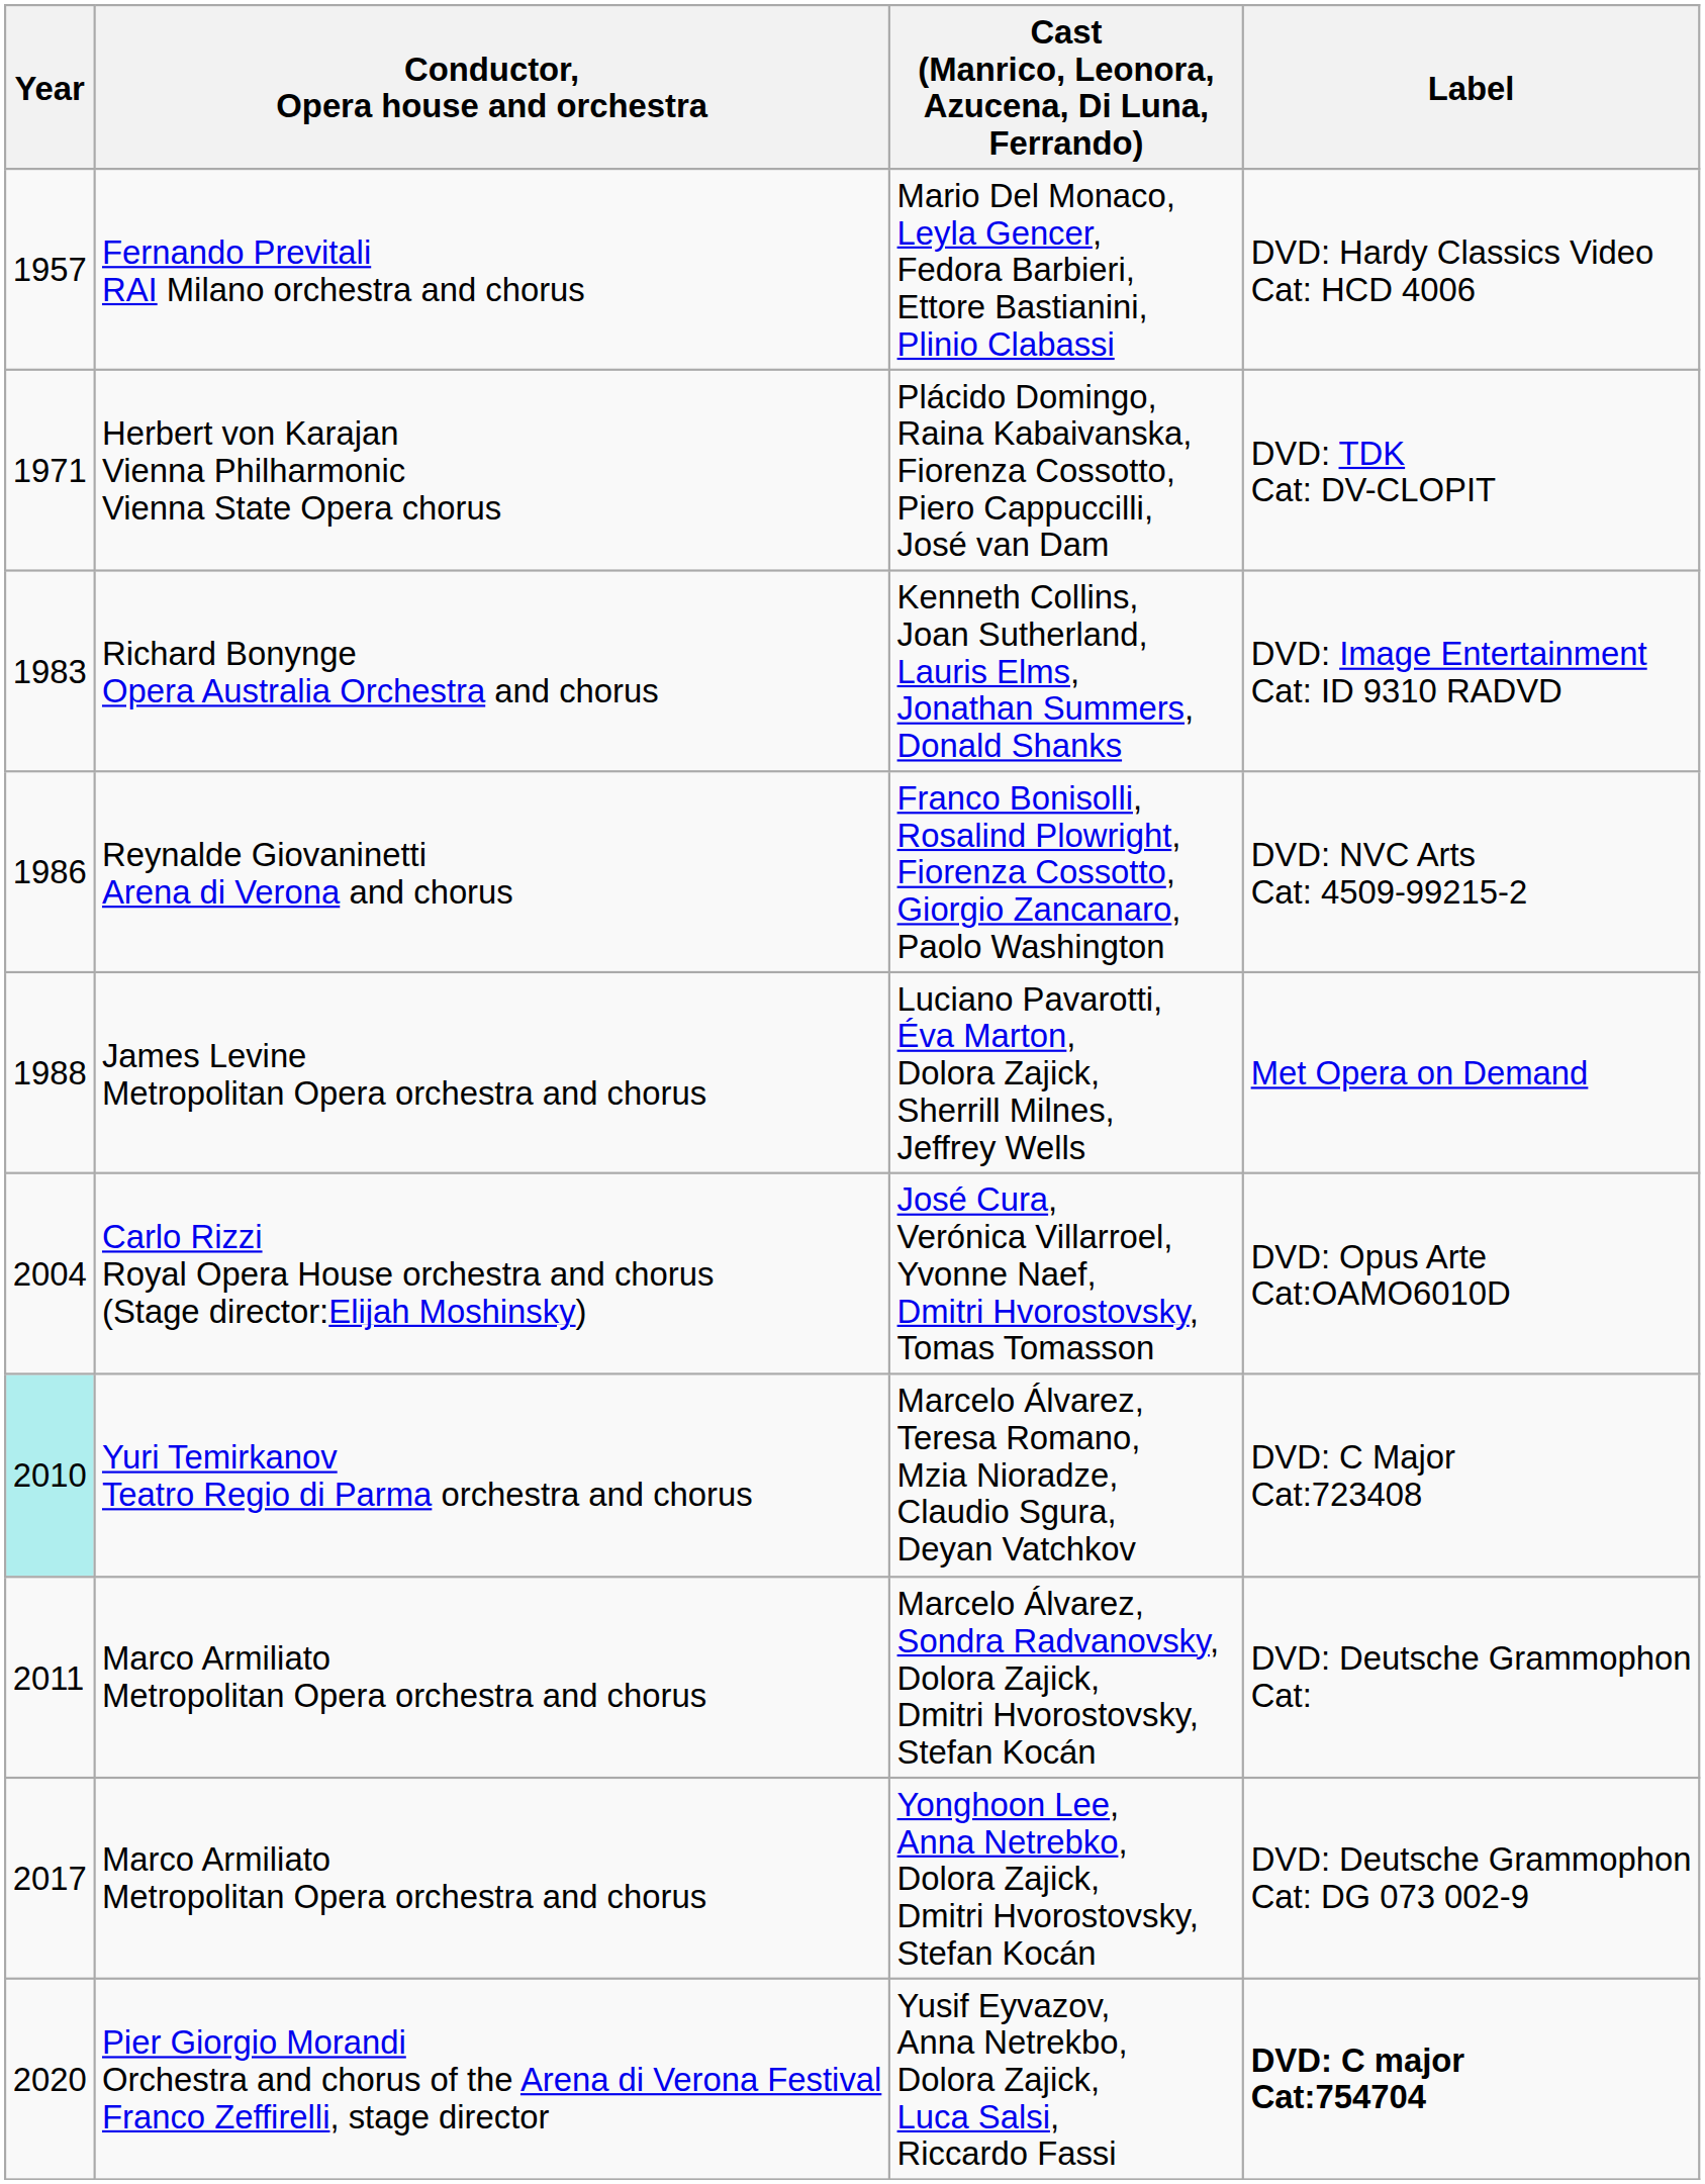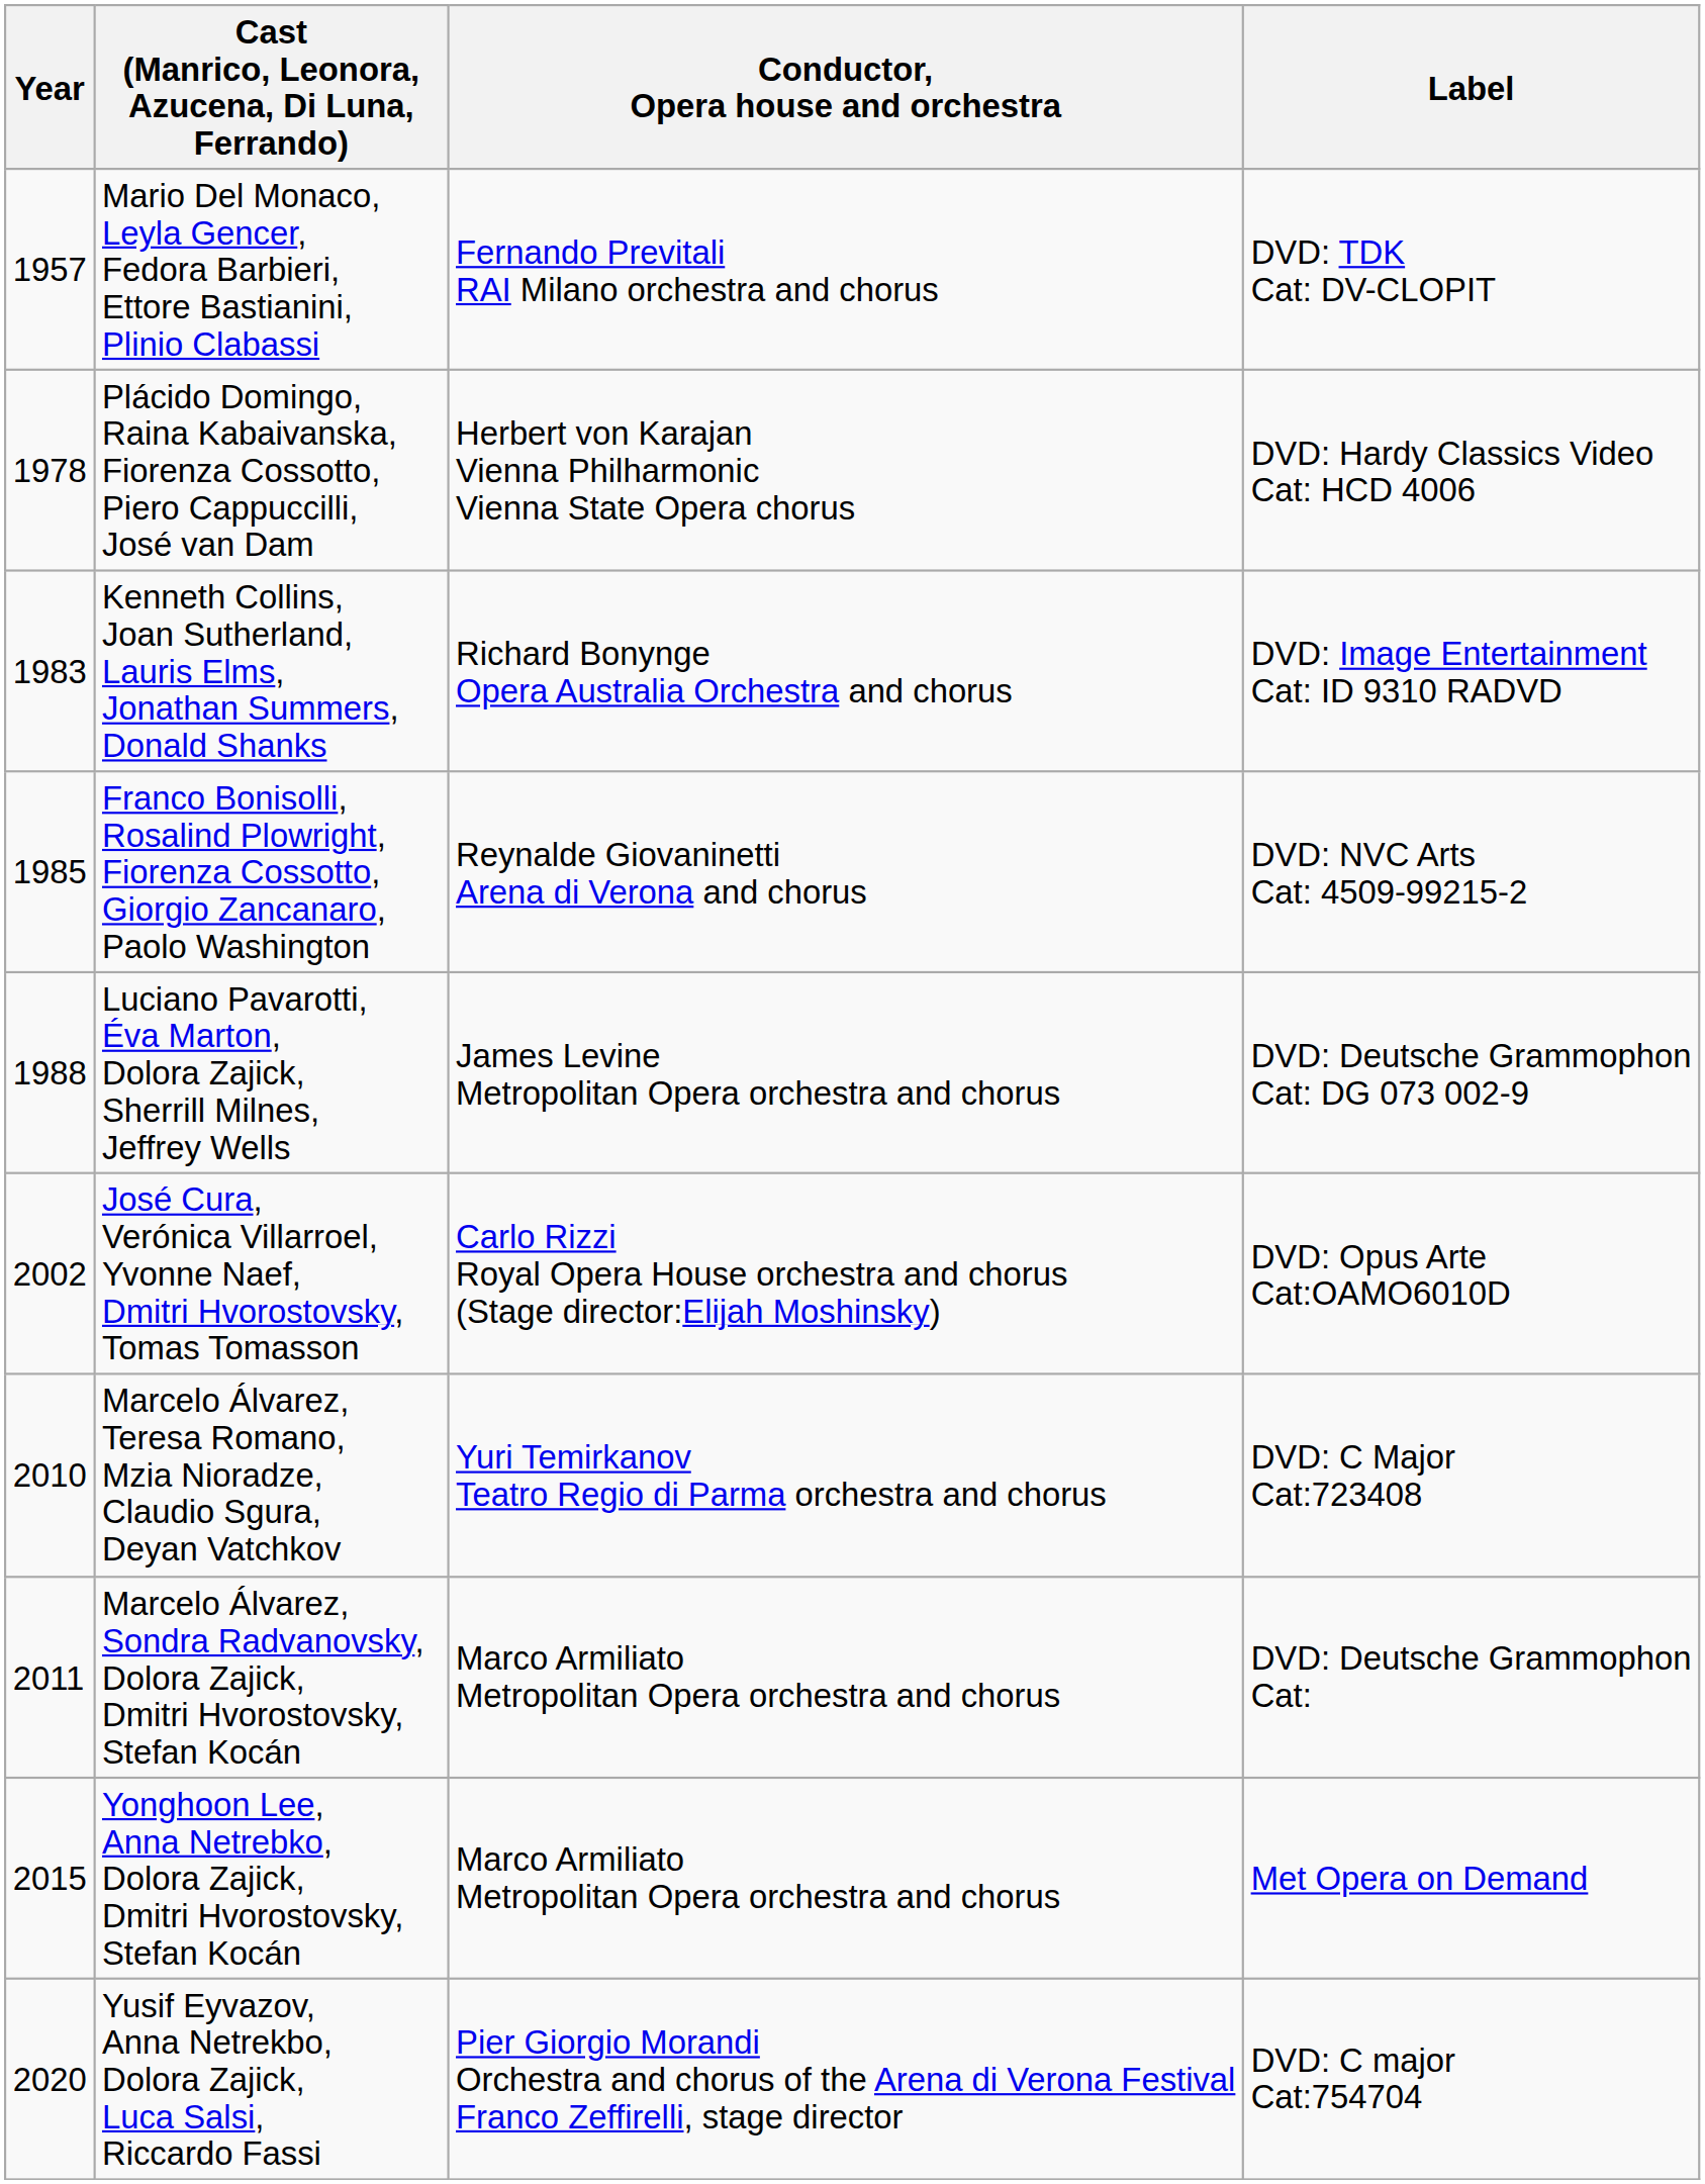columns swapped: Cast (Manrico, Leonora, Azucena, Di Luna, Ferrando) <-> Conductor, Opera house and orchestra
row 2 | Label: DVD: Hardy Classics Video Cat: HCD 4006 -> DVD: TDK Cat: DV-CLOPIT
row 3 | Year: 1971 -> 1978
row 3 | Label: DVD: TDK Cat: DV-CLOPIT -> DVD: Hardy Classics Video Cat: HCD 4006
row 5 | Year: 1986 -> 1985
row 6 | Label: Met Opera on Demand -> DVD: Deutsche Grammophon Cat: DG 073 002-9
row 7 | Year: 2004 -> 2002
row 8 | Year: paleturquoise background -> no background
row 10 | Year: 2017 -> 2015
row 10 | Label: DVD: Deutsche Grammophon Cat: DG 073 002-9 -> Met Opera on Demand
row 11 | Label: bold -> normal
